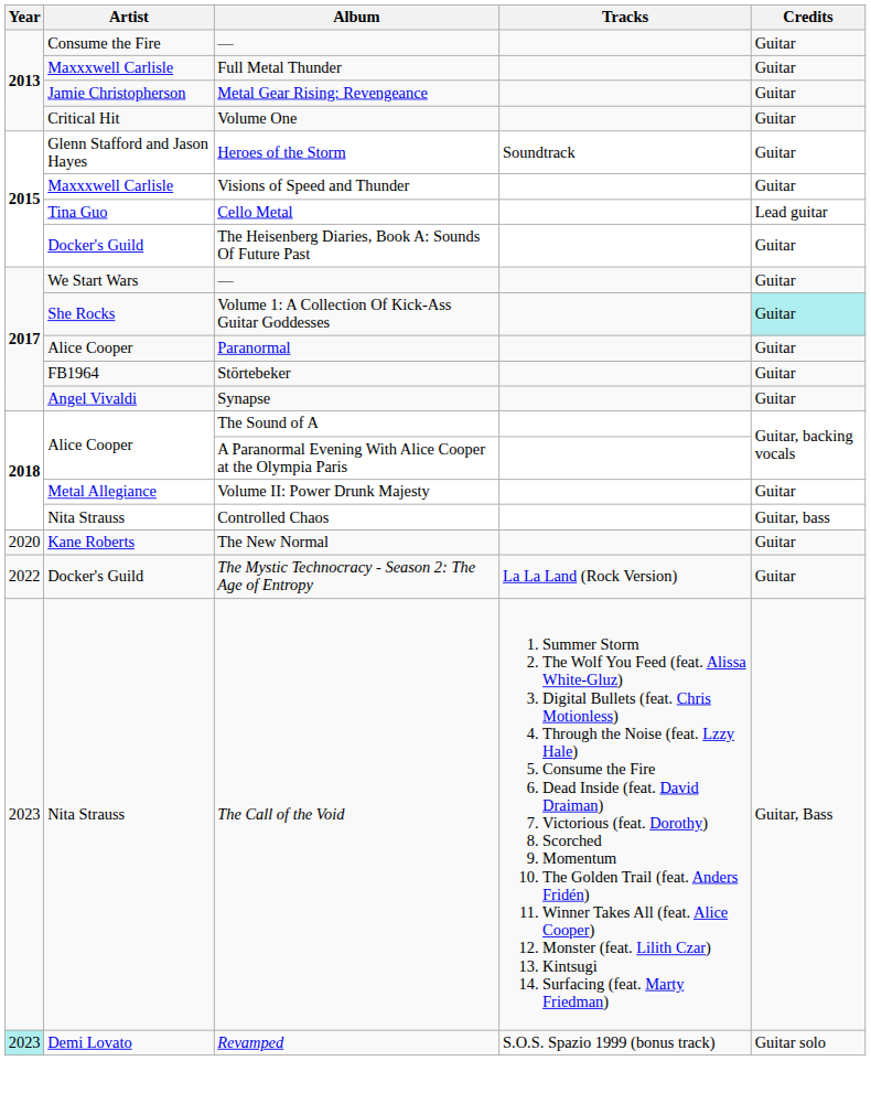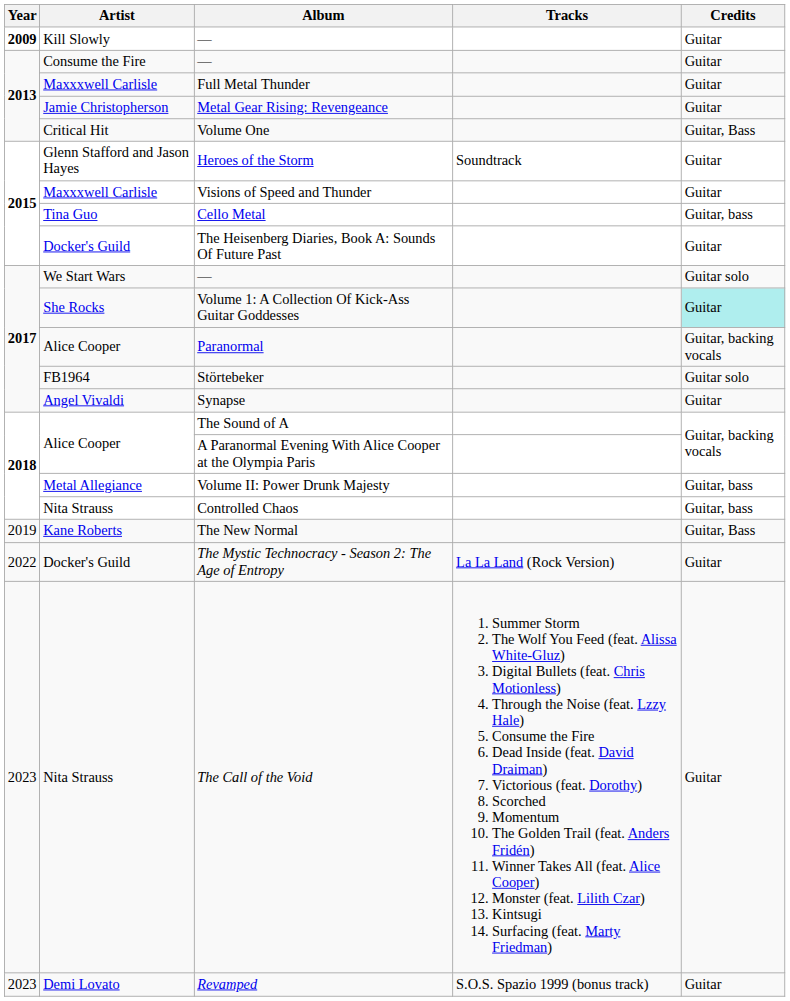+ row: 2009 | Kill Slowly | — | Guitar
Volume One | Credits: Guitar -> Guitar, Bass
Cello Metal | Credits: Lead guitar -> Guitar, bass
We Start Wars / — | Credits: Guitar -> Guitar solo
Paranormal | Credits: Guitar -> Guitar, backing vocals
Störtebeker | Credits: Guitar -> Guitar solo
Volume II: Power Drunk Majesty | Credits: Guitar -> Guitar, bass
The New Normal | Year: 2020 -> 2019
The New Normal | Credits: Guitar -> Guitar, Bass
The Call of the Void | Credits: Guitar, Bass -> Guitar
Revamped | Year: paleturquoise background -> no background
Revamped | Credits: Guitar solo -> Guitar
